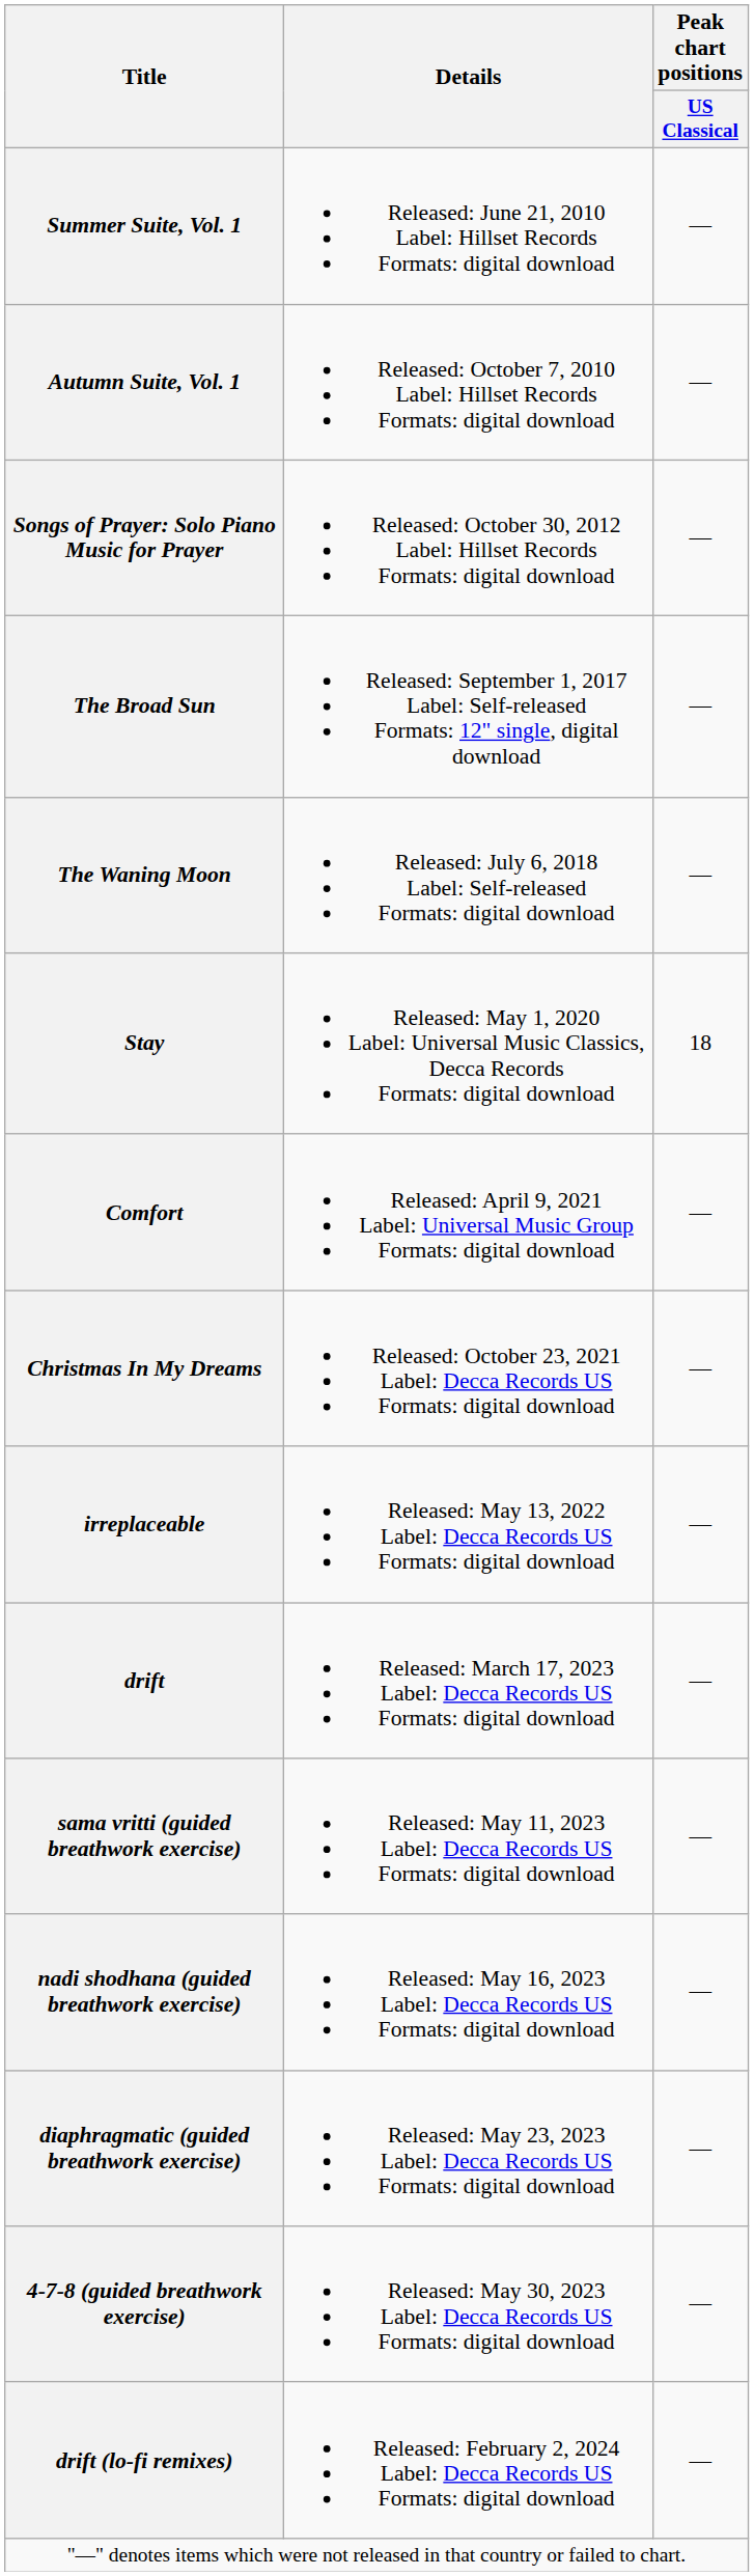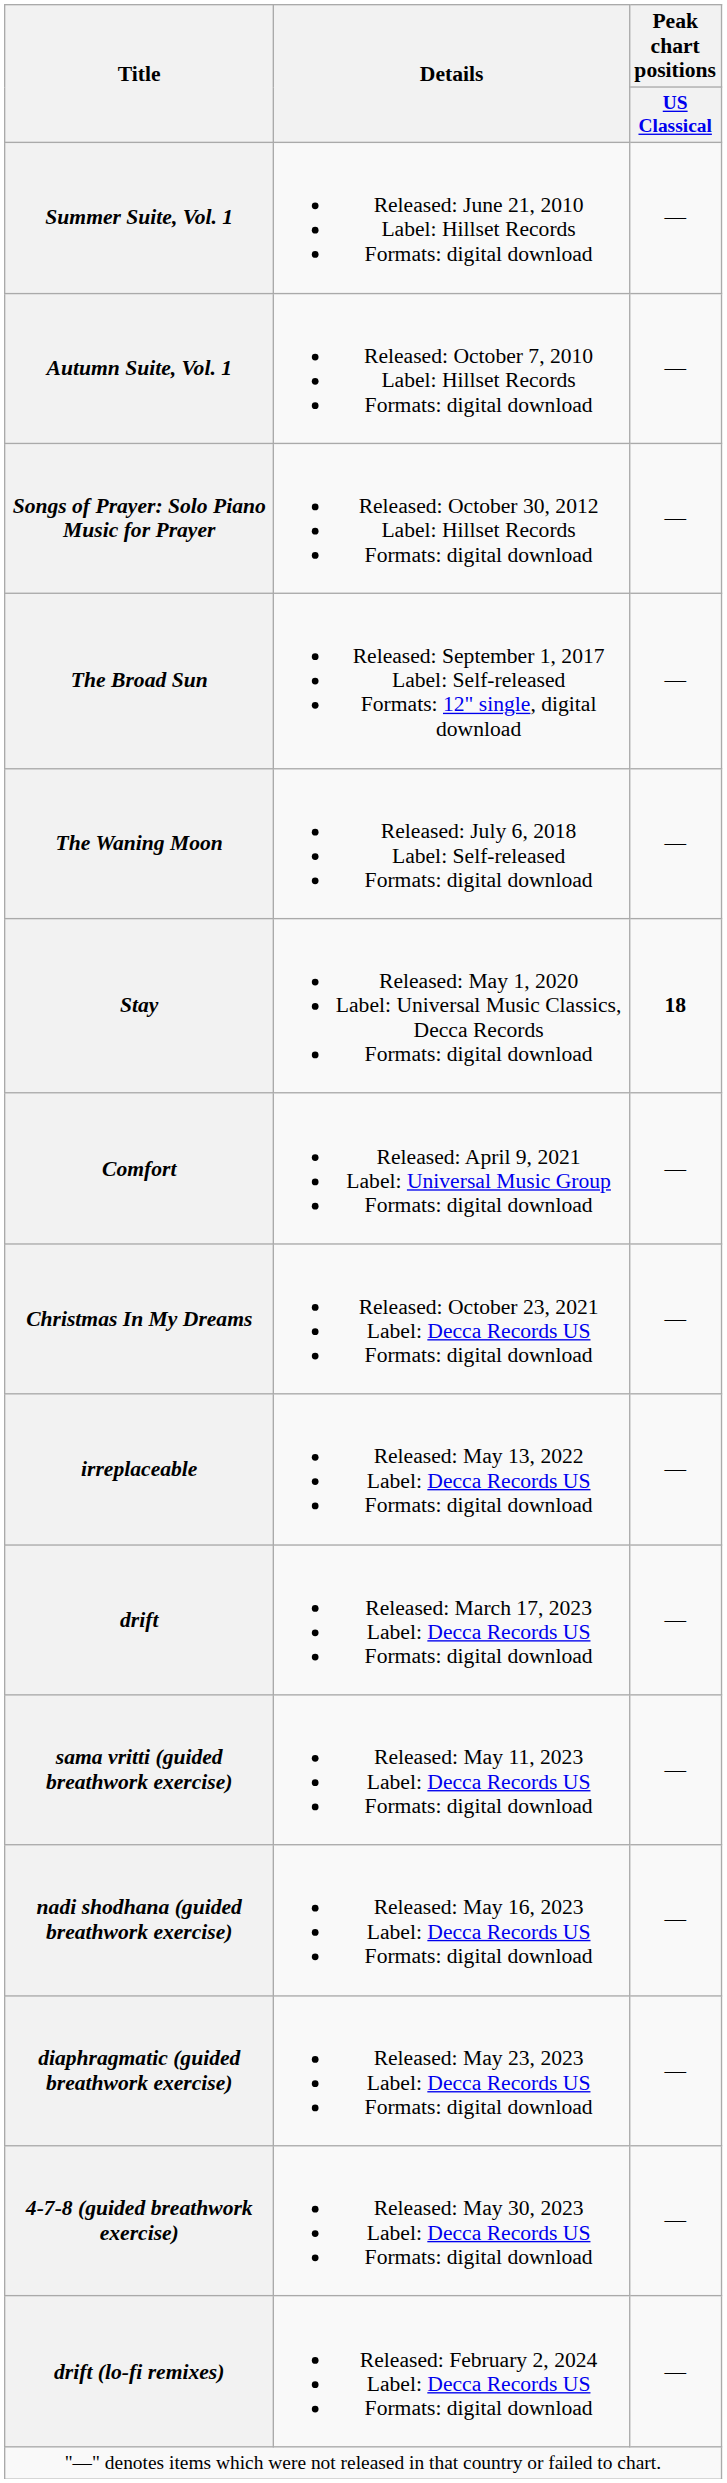Stay | Peak chart positions / US Classical: normal -> bold
